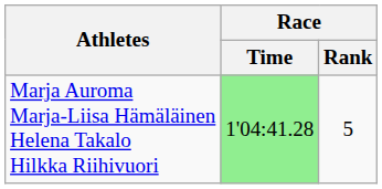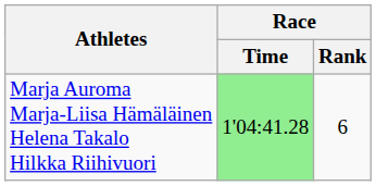row 3 | Race / Rank: 5 -> 6
